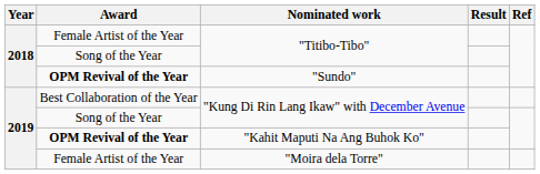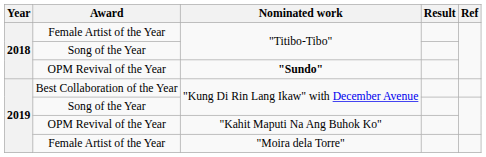"Sundo" | Award: bold -> normal
"Sundo" | Nominated work: normal -> bold
"Kahit Maputi Na Ang Buhok Ko" | Award: bold -> normal
